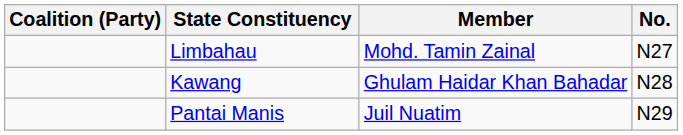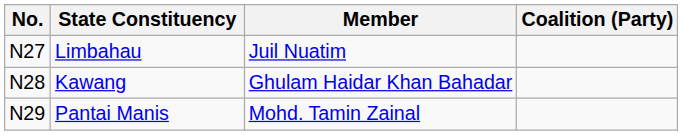columns swapped: No. <-> Coalition (Party)
Limbahau | Member: Mohd. Tamin Zainal -> Juil Nuatim
Pantai Manis | Member: Juil Nuatim -> Mohd. Tamin Zainal
